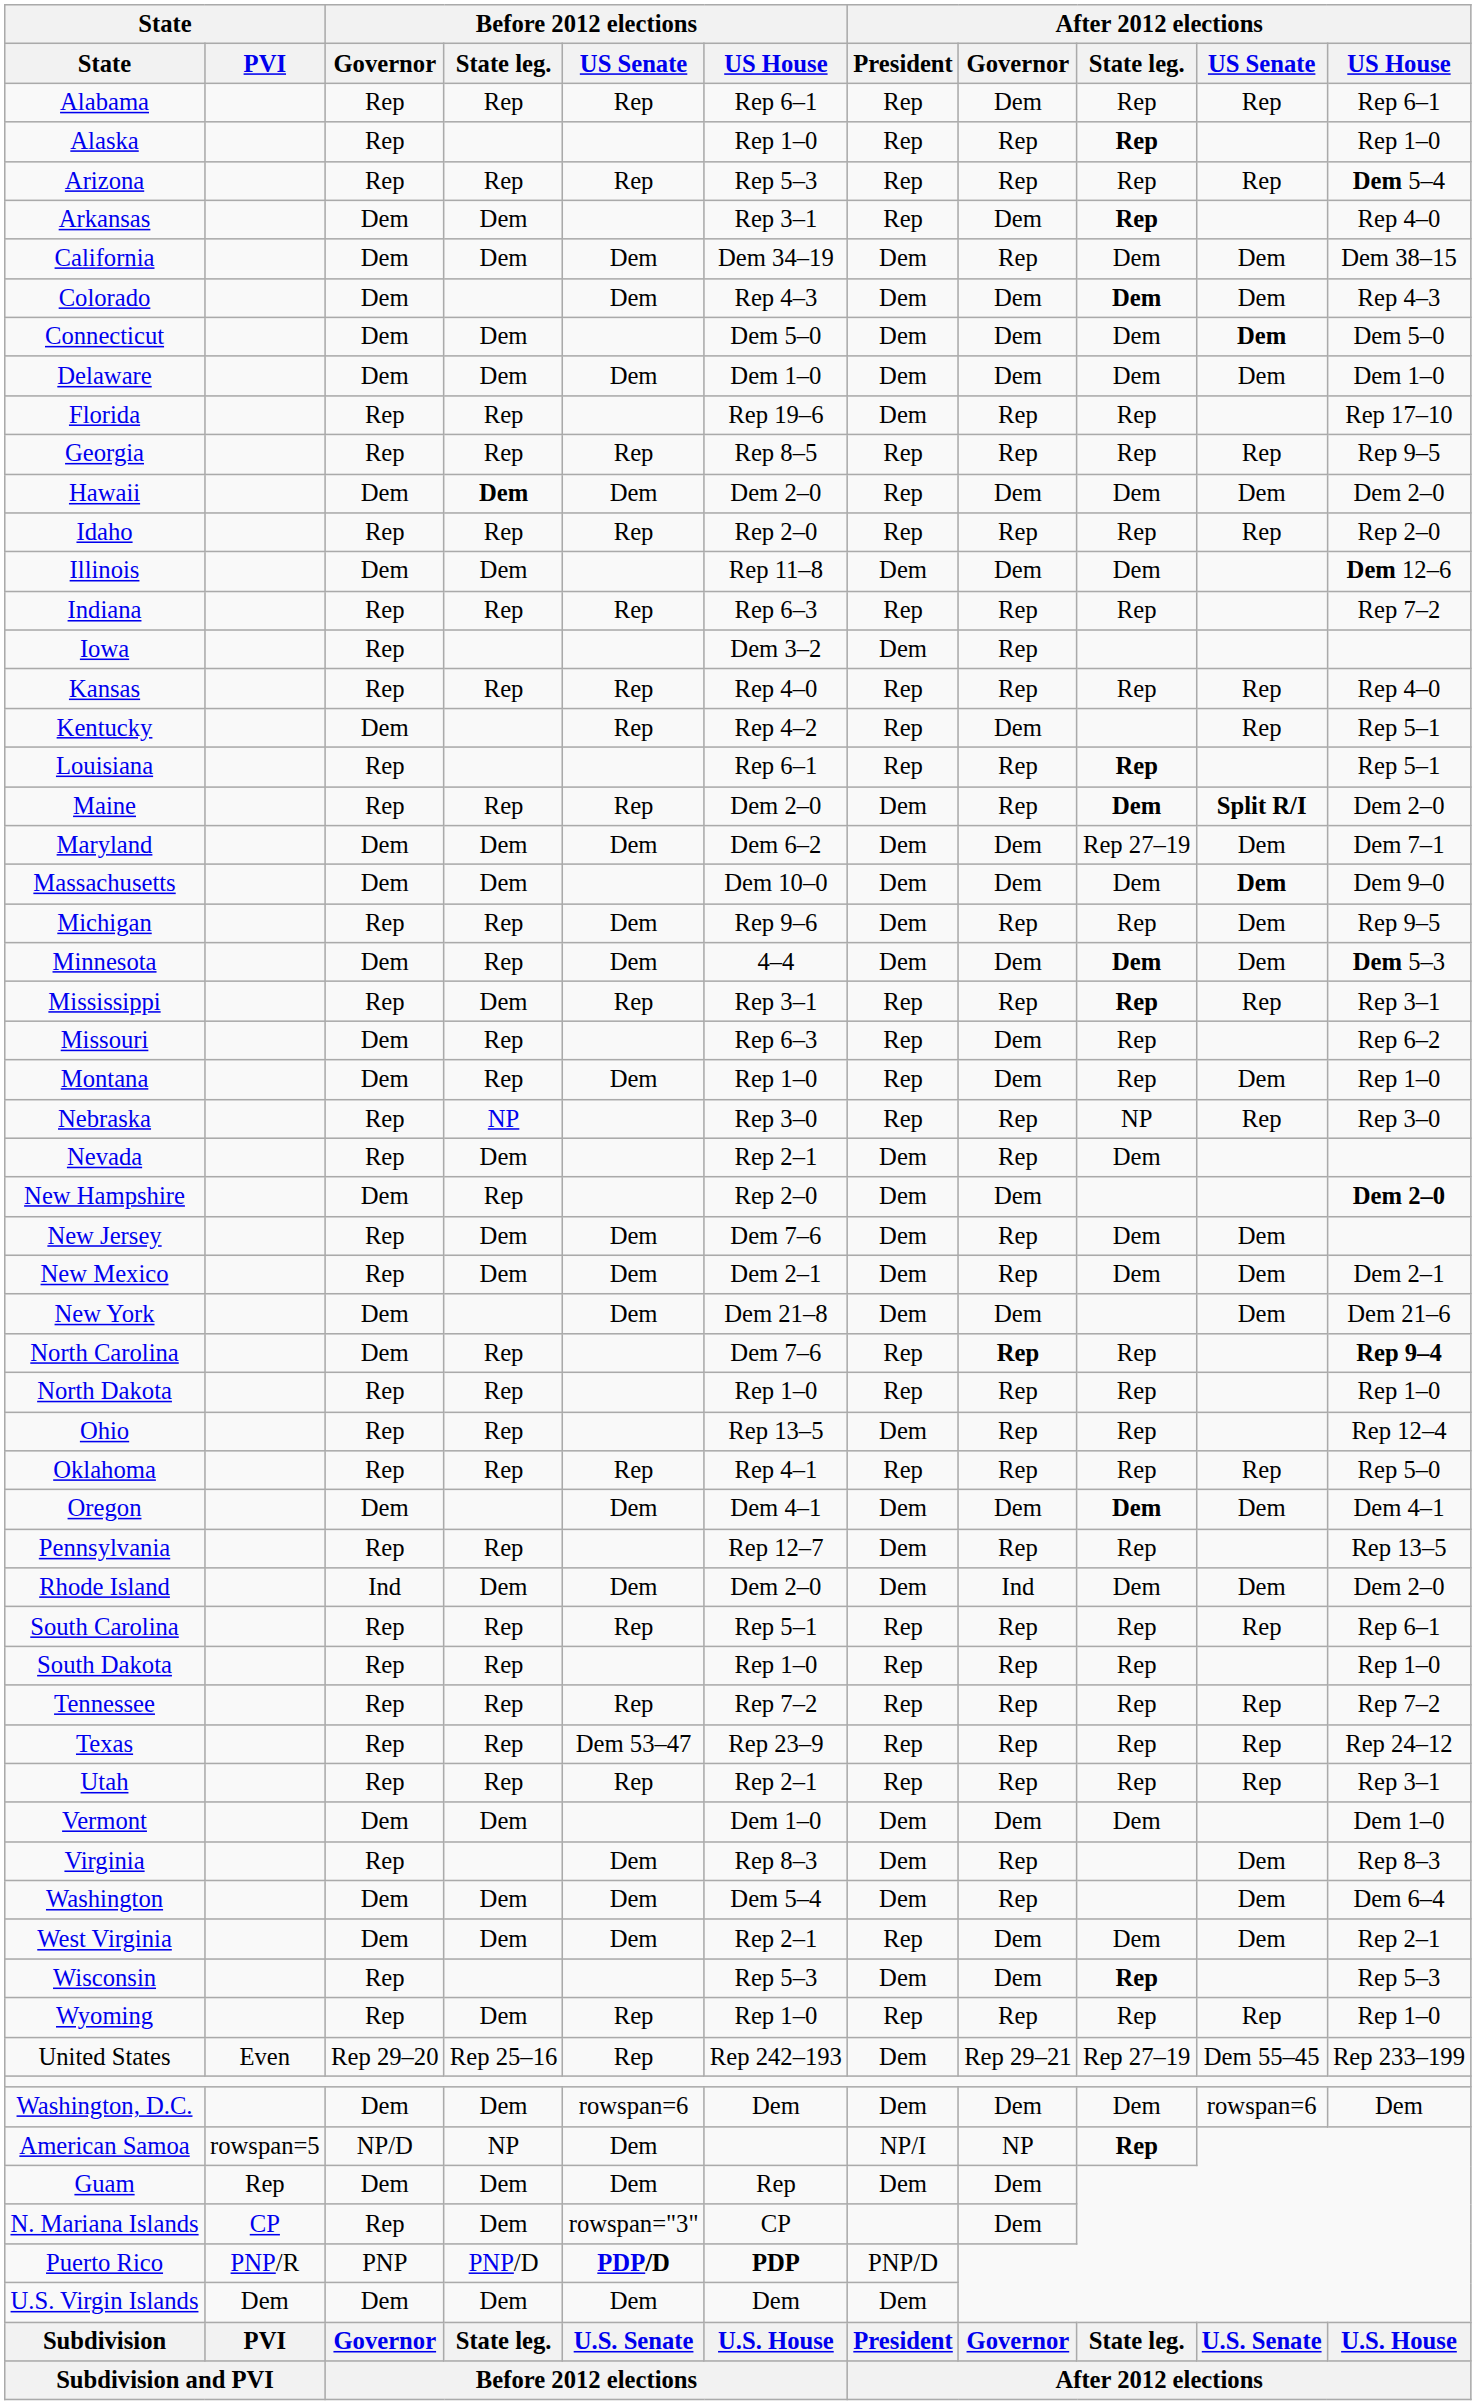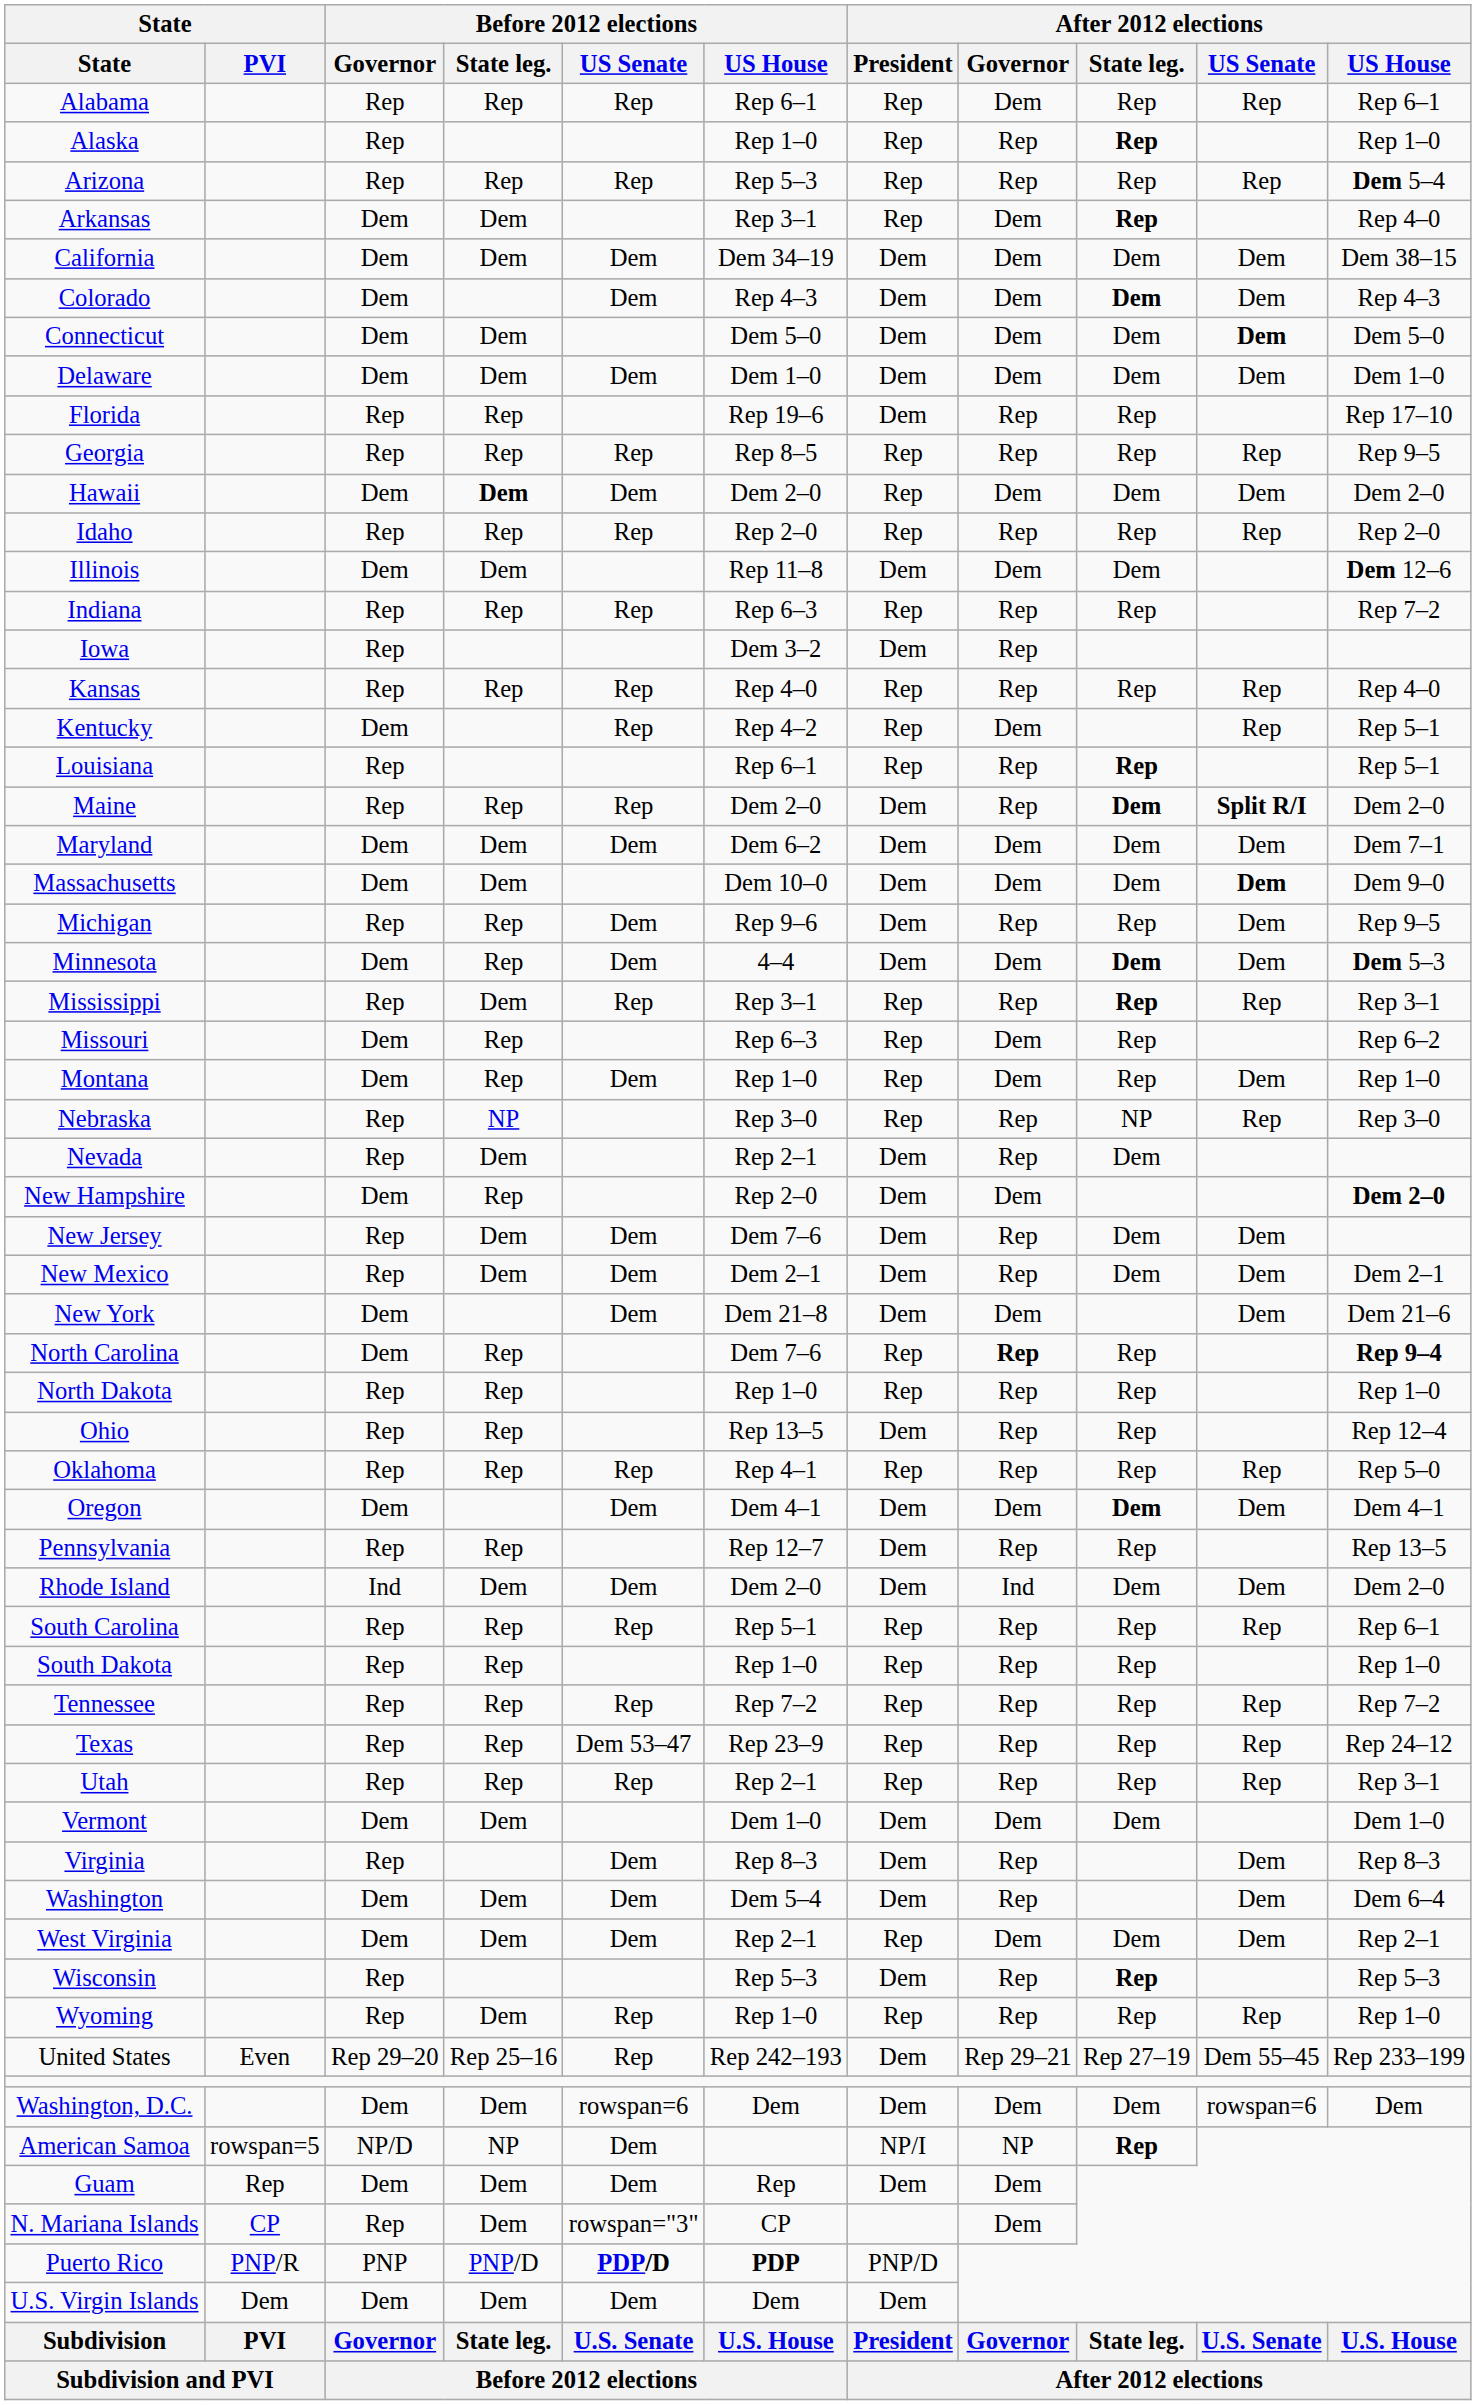California | After 2012 elections / Governor: Rep -> Dem
Maryland | After 2012 elections / State leg.: Rep 27–19 -> Dem
Wisconsin | After 2012 elections / Governor: Dem -> Rep
